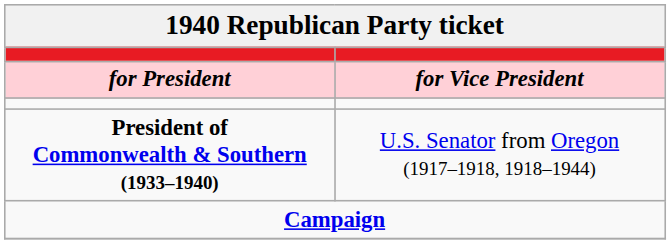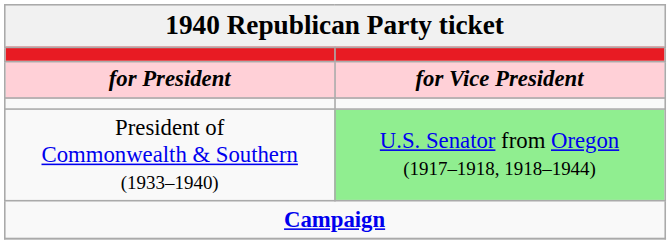President of Commonwealth & Southern (1933–1940) | column 1: bold -> normal
President of Commonwealth & Southern (1933–1940) | column 2: no background -> lightgreen background
